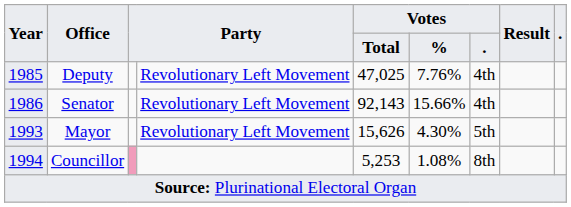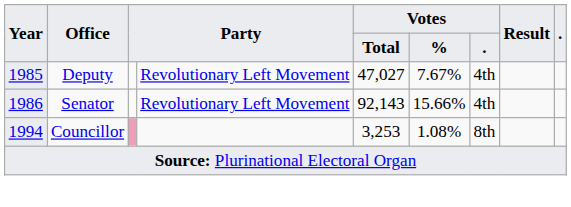Deputy | Votes / Total: 47,025 -> 47,027
Deputy | Votes / %: 7.76% -> 7.67%
- row: 1993 | Mayor | Revolutionary Left Movement | 15,626 | 4.30% | 5th
Councillor | Votes / Total: 5,253 -> 3,253
